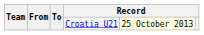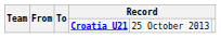row 2 | column 4: normal -> bold
row 2 | column 5: lightyellow background -> no background
